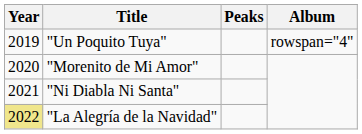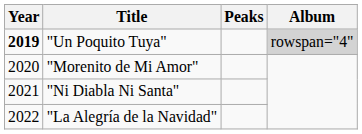"Un Poquito Tuya" | Year: normal -> bold
"Un Poquito Tuya" | Album: no background -> lightgrey background
"La Alegría de la Navidad" | Year: khaki background -> no background
